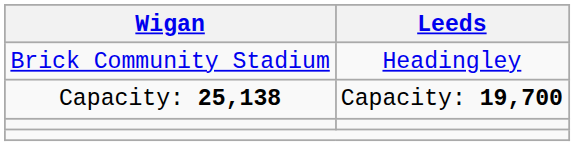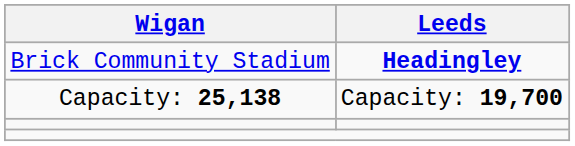row 2 | Leeds: normal -> bold
